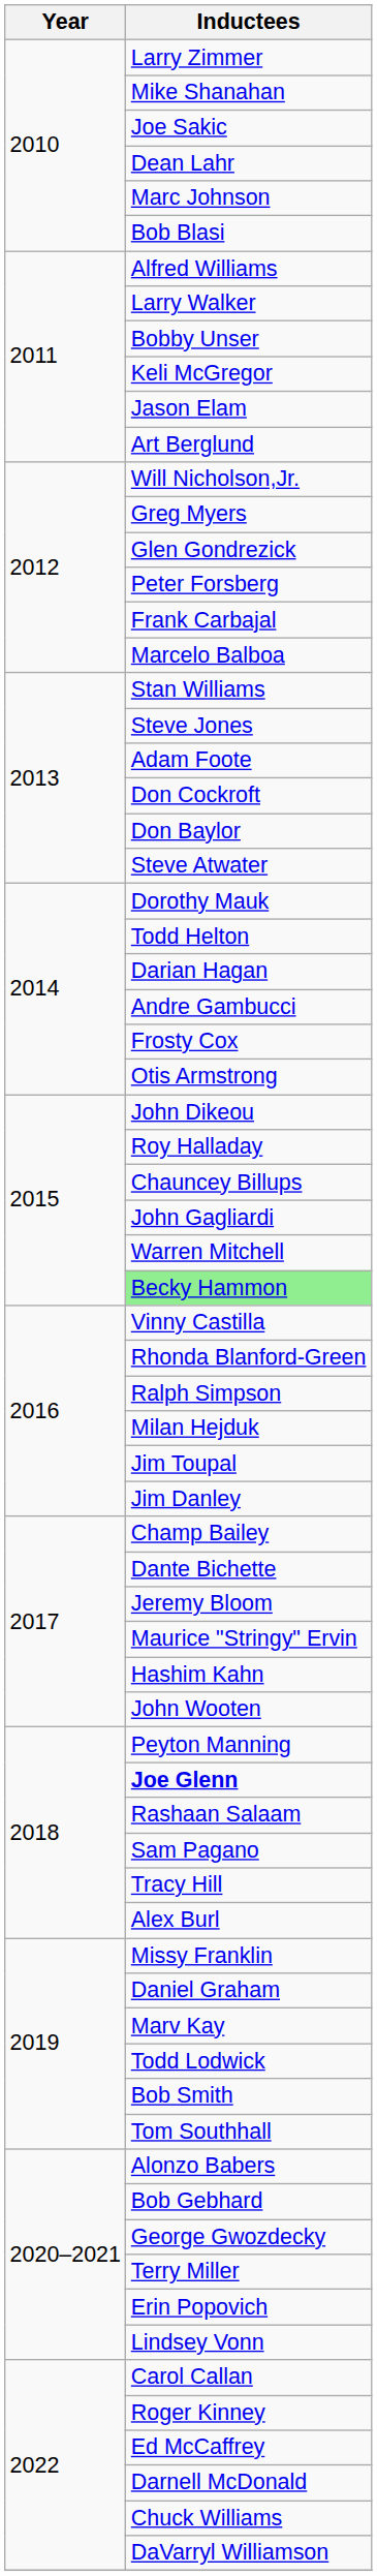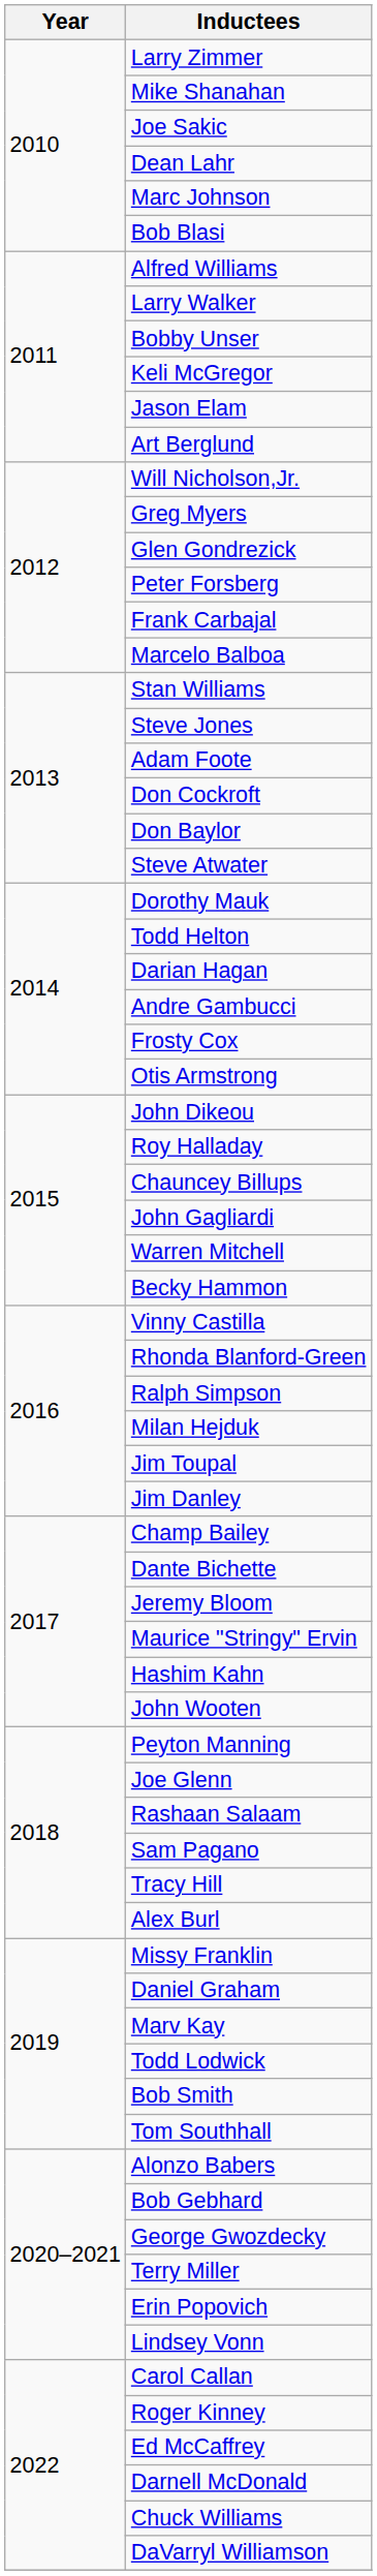Becky Hammon | column 2: lightgreen background -> no background
Joe Glenn | column 2: bold -> normal
